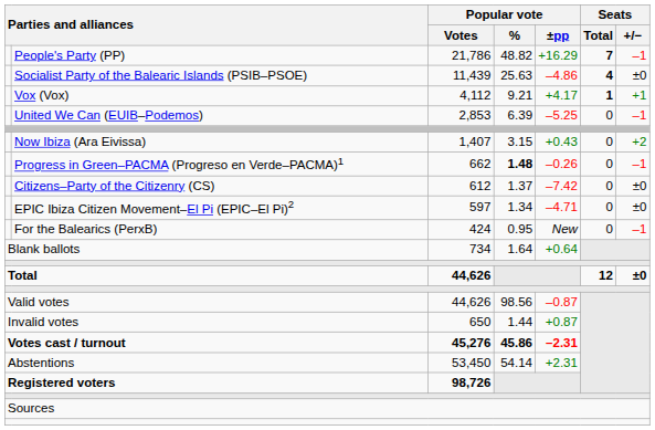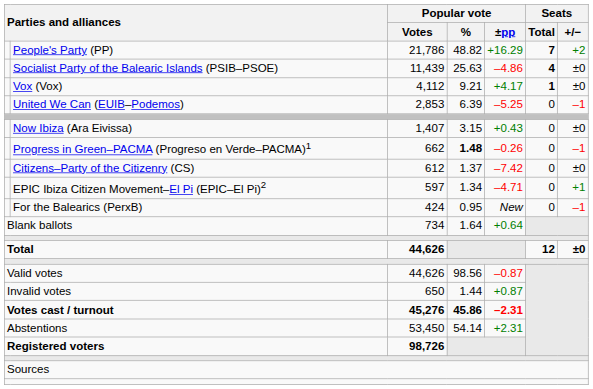People's Party (PP) | Seats / +/−: –1 -> +2
Vox (Vox) | Seats / +/−: +1 -> ±0
Now Ibiza (Ara Eivissa) | Seats / +/−: +2 -> ±0
EPIC Ibiza Citizen Movement–El Pi (EPIC–El Pi)2 | Seats / +/−: ±0 -> +1
